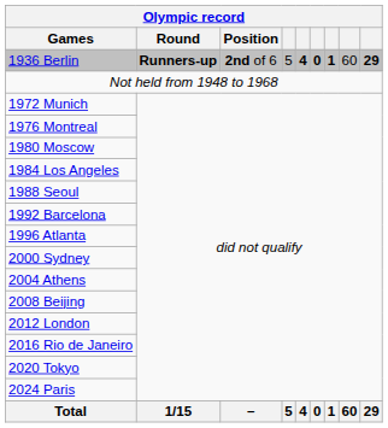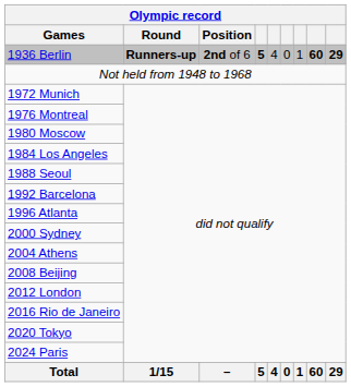1936 Berlin | column 4: normal -> bold
1936 Berlin | column 5: bold -> normal
1936 Berlin | column 6: bold -> normal
1936 Berlin | column 7: bold -> normal
1936 Berlin | column 8: normal -> bold
